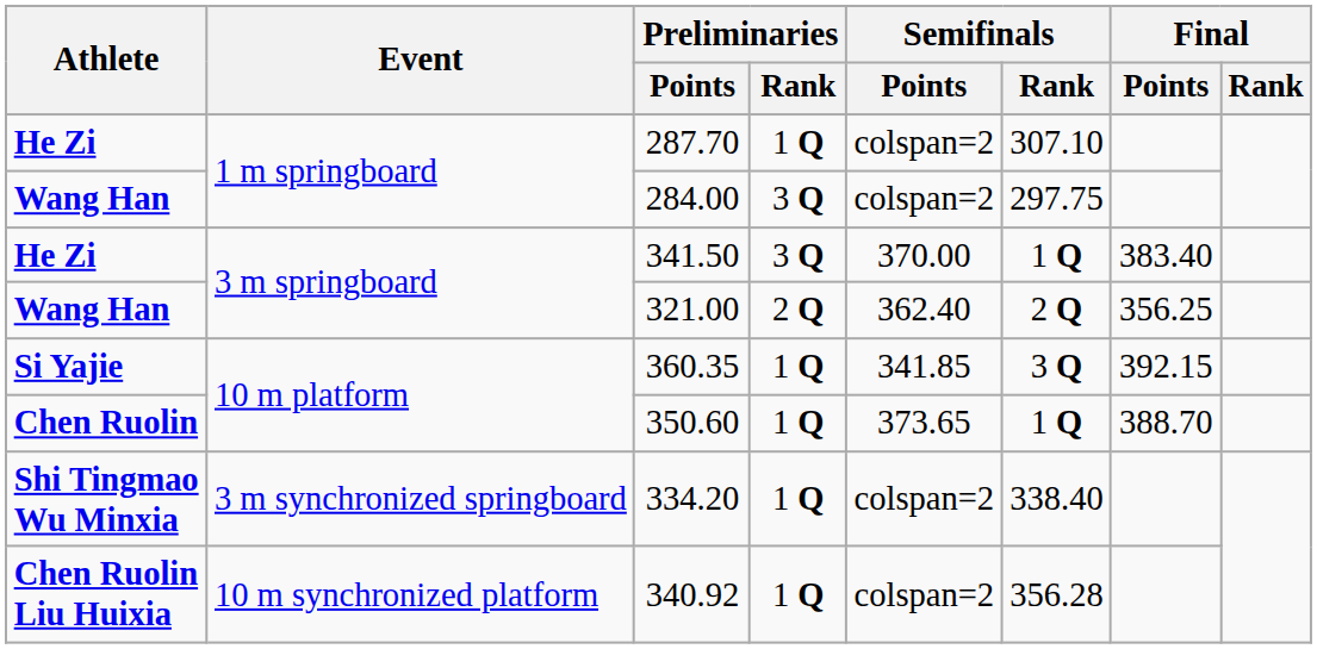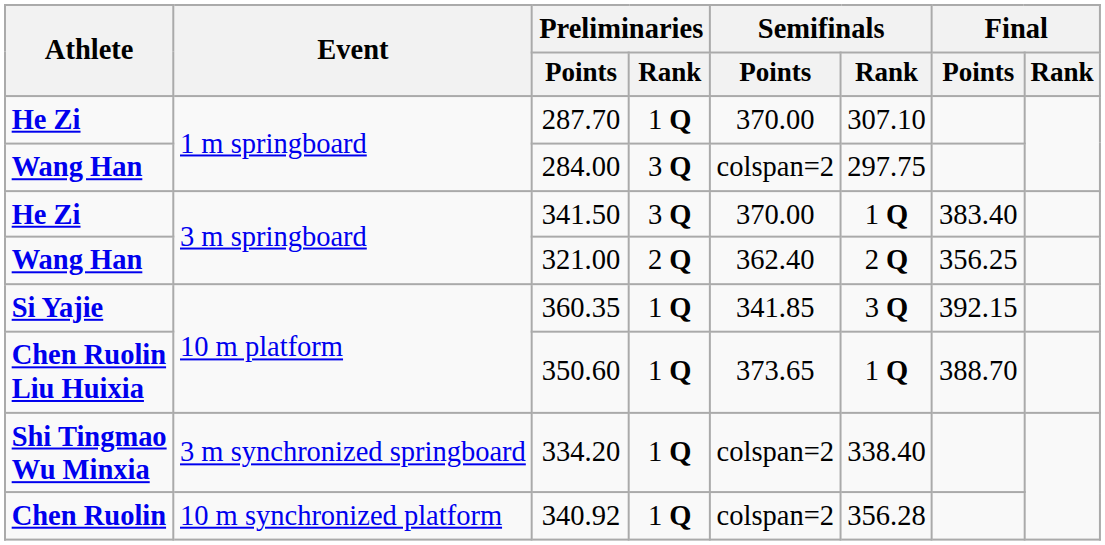287.70 | Semifinals / Points: colspan=2 -> 370.00
350.60 | Athlete: Chen Ruolin -> Chen Ruolin Liu Huixia
340.92 | Athlete: Chen Ruolin Liu Huixia -> Chen Ruolin
